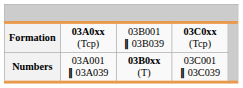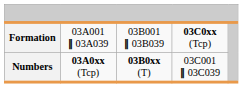Formation | column 2: 03A0xx (Tcp) -> 03A001 ∥ 03A039
Numbers | column 2: 03A001 ∥ 03A039 -> 03A0xx (Tcp)
